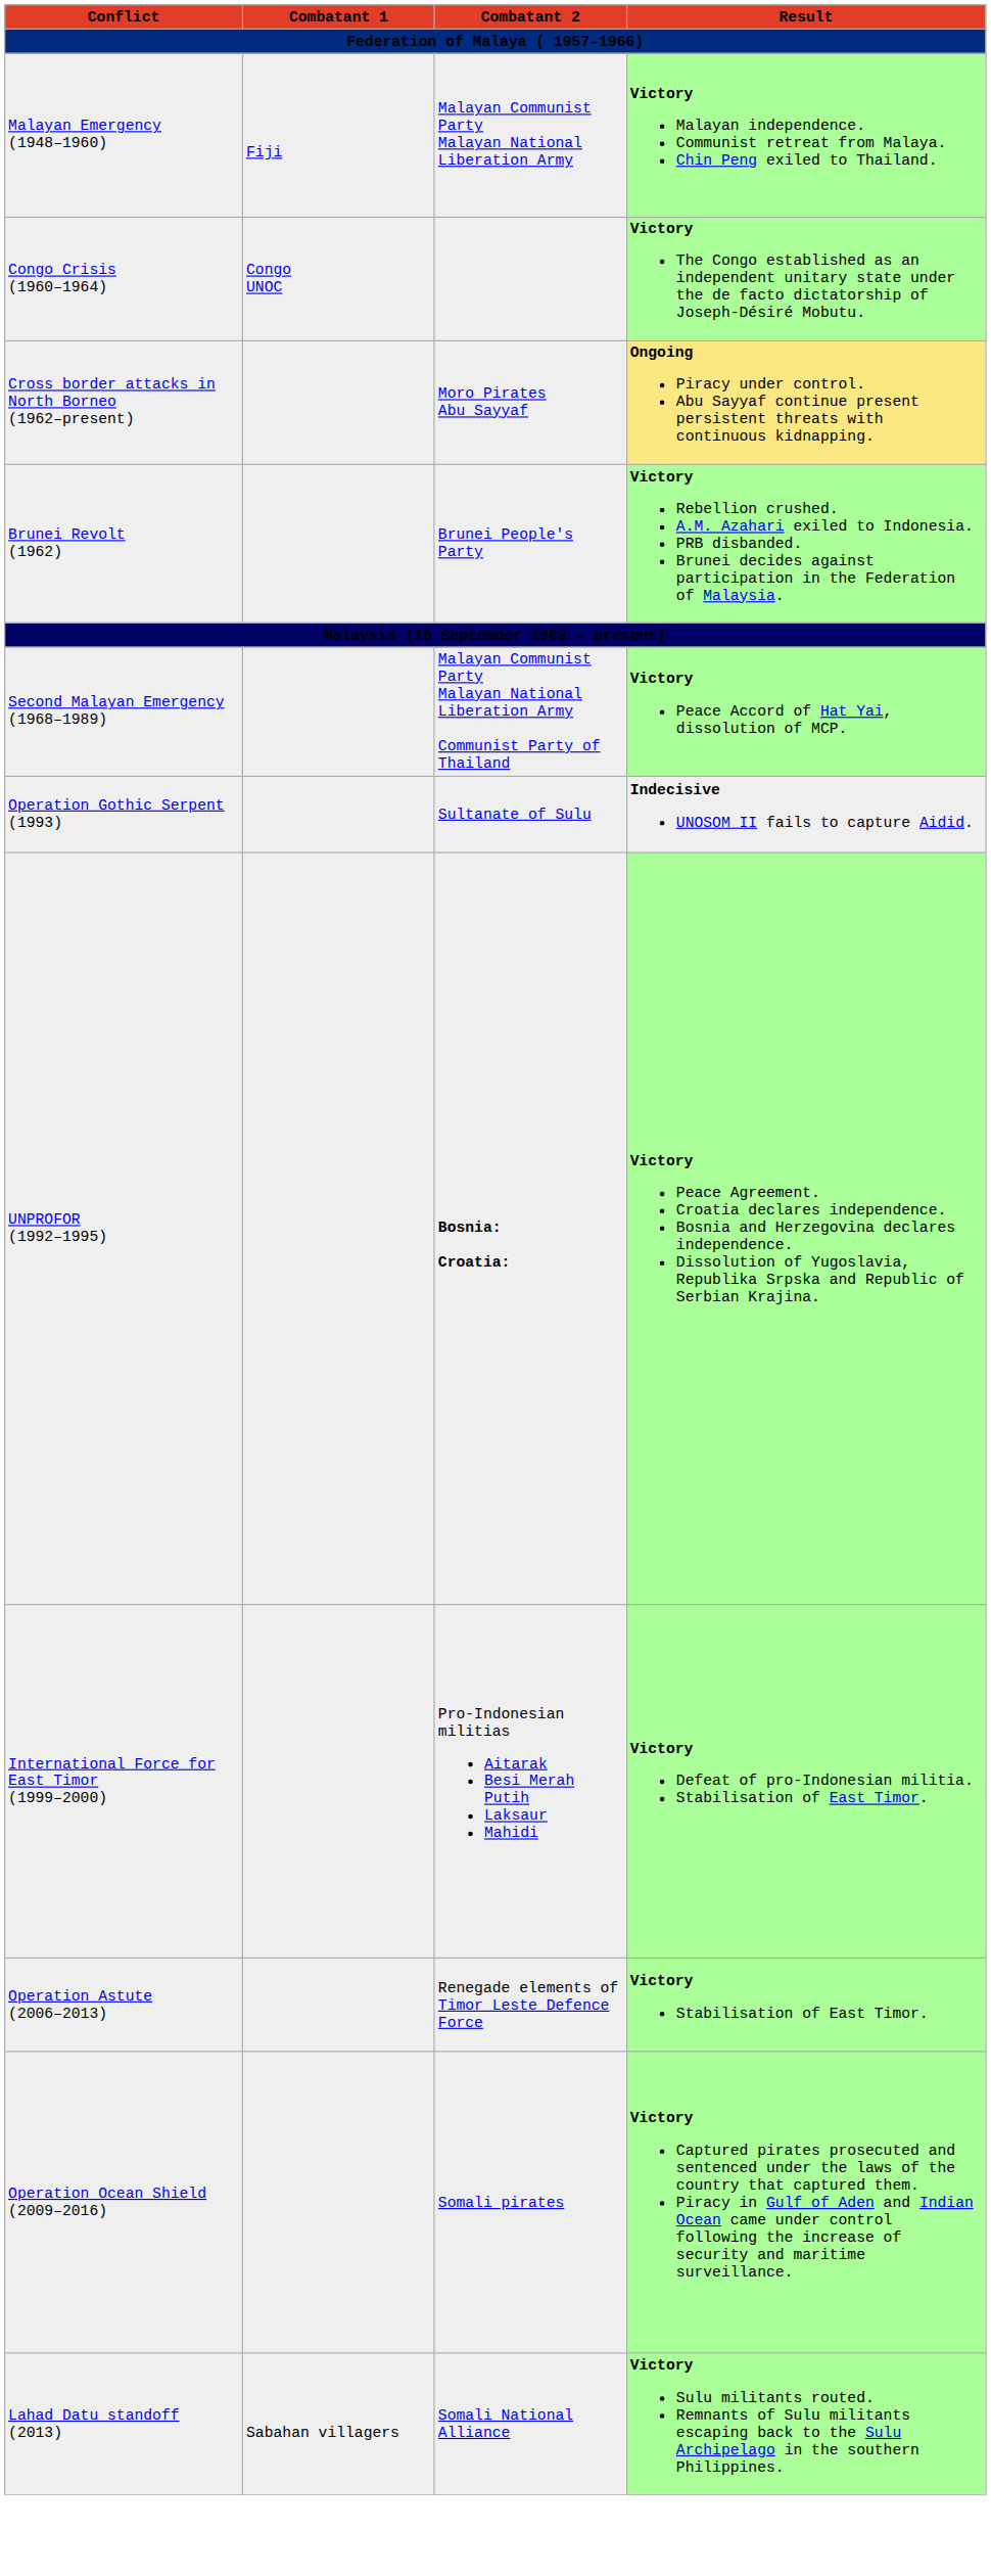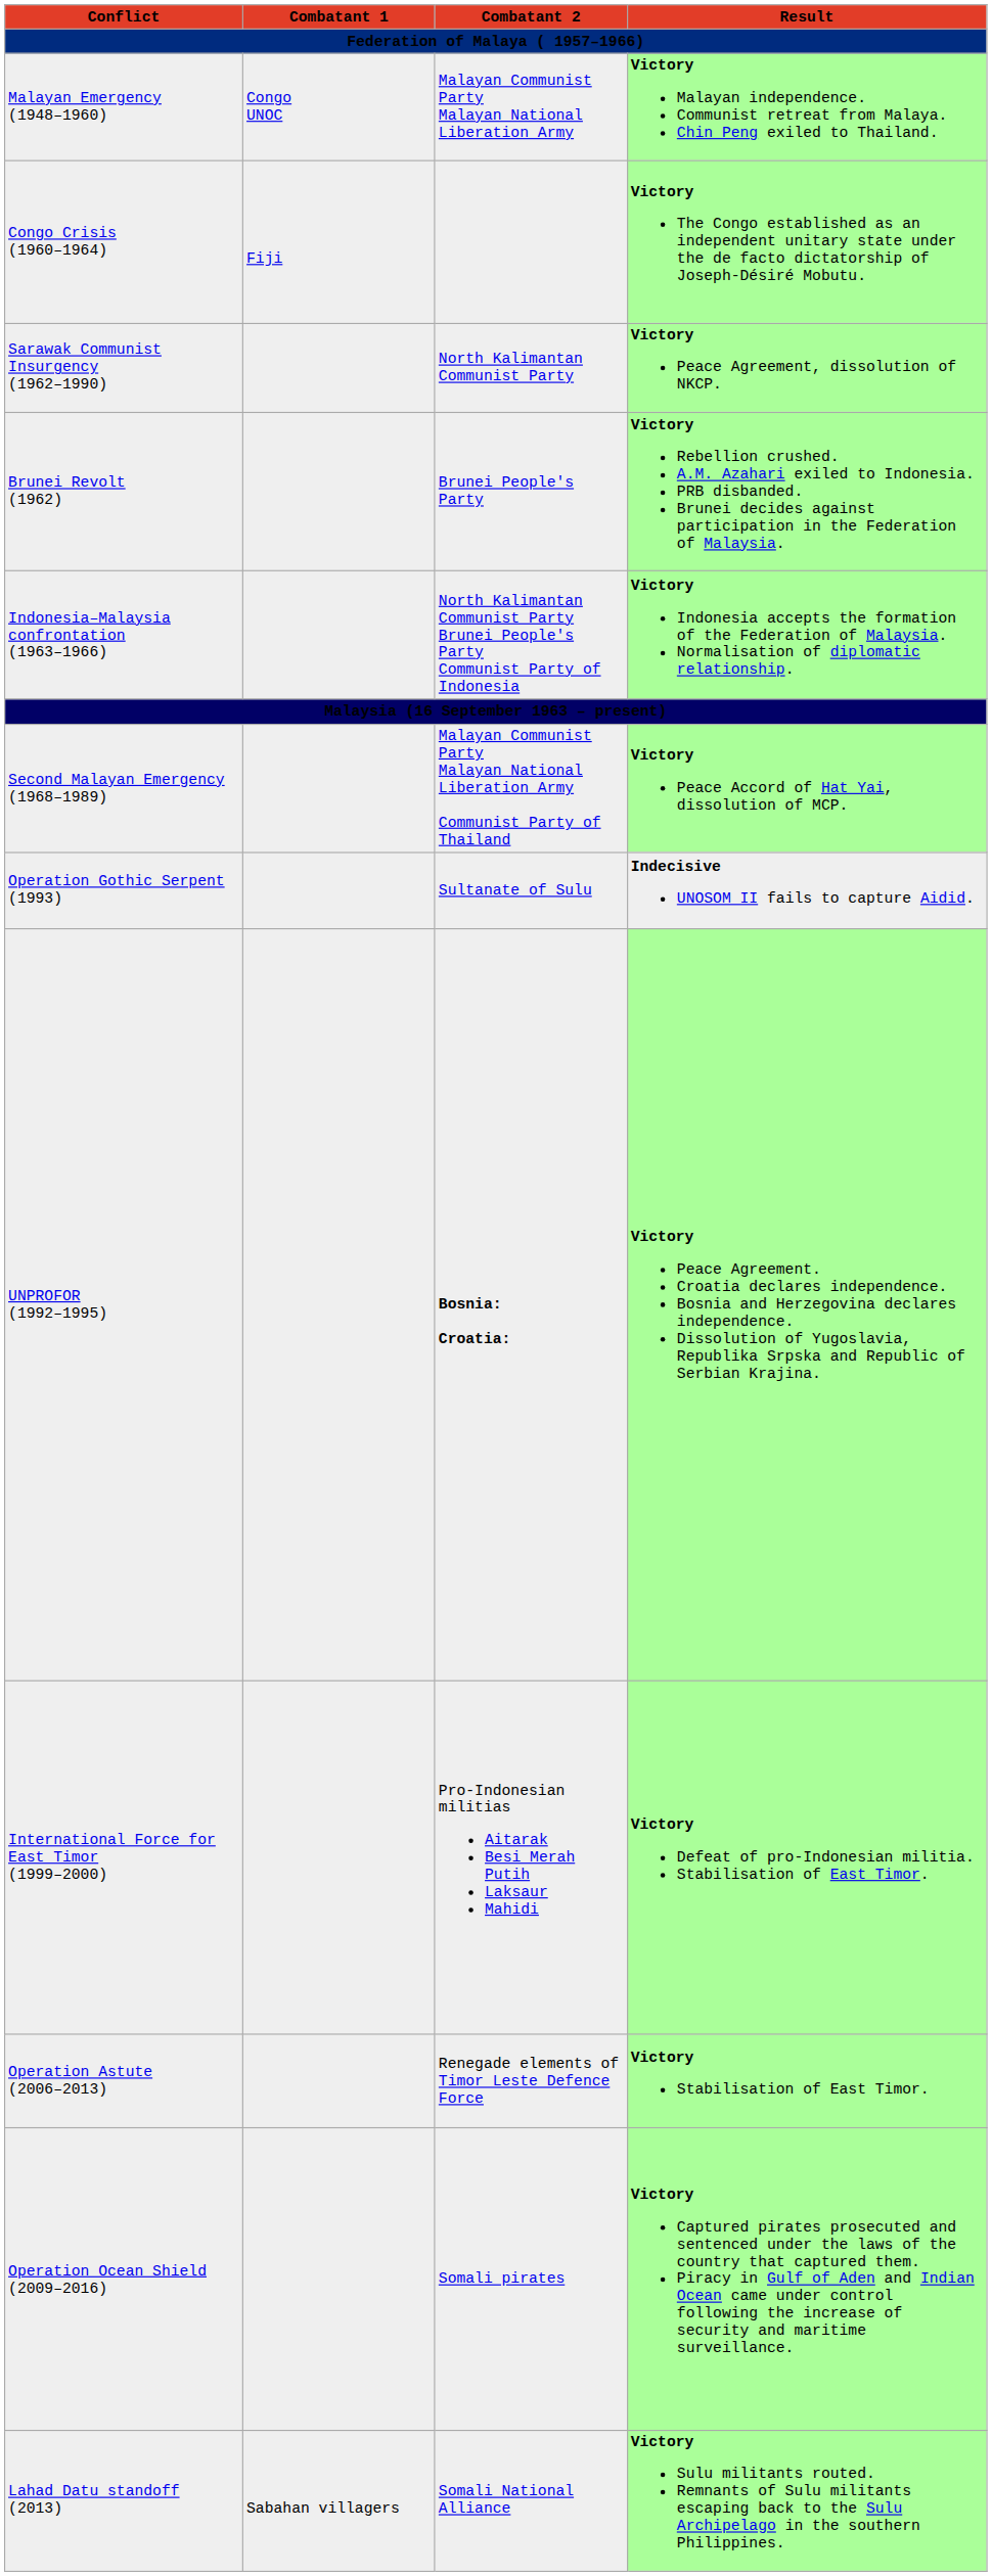Malayan Emergency (1948–1960) | Combatant 1: Fiji -> Congo UNOC
Congo Crisis (1960–1964) | Combatant 1: Congo UNOC -> Fiji
- row: Cross border attacks in North Borneo (1962–present) | Moro Pirates Abu Sayyaf | Ongoing Piracy under control. Abu Sayyaf continue present persistent threats with continuous kidnapping.
+ row: Sarawak Communist Insurgency (1962–1990) | North Kalimantan Communist Party | Victory Peace Agreement, dissolution of NKCP.
+ row: Indonesia–Malaysia confrontation (1963–1966) | North Kalimantan Communist Party Brunei People's Party Communist Party of Indonesia | Victory Indonesia accepts the formation of the Federation of Malaysia. Normalisation of diplomatic relationship.
